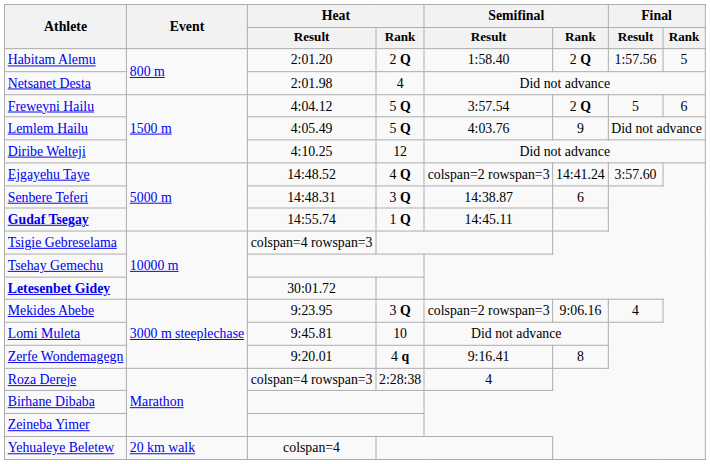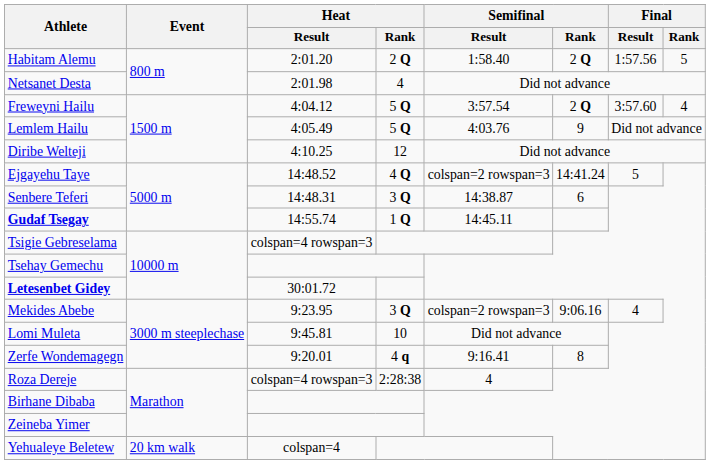Freweyni Hailu | Final / Result: 5 -> 3:57.60
Freweyni Hailu | Final / Rank: 6 -> 4
Ejgayehu Taye | Final / Result: 3:57.60 -> 5
